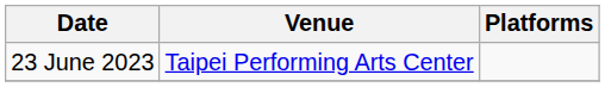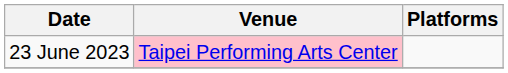23 June 2023 | Venue: no background -> pink background
